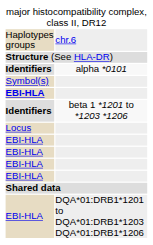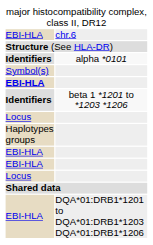row 2 | column 1: Haplotypes groups -> EBI-HLA
row 9 | column 1: EBI-HLA -> Haplotypes groups
row 12 | column 1: EBI-HLA -> Locus
